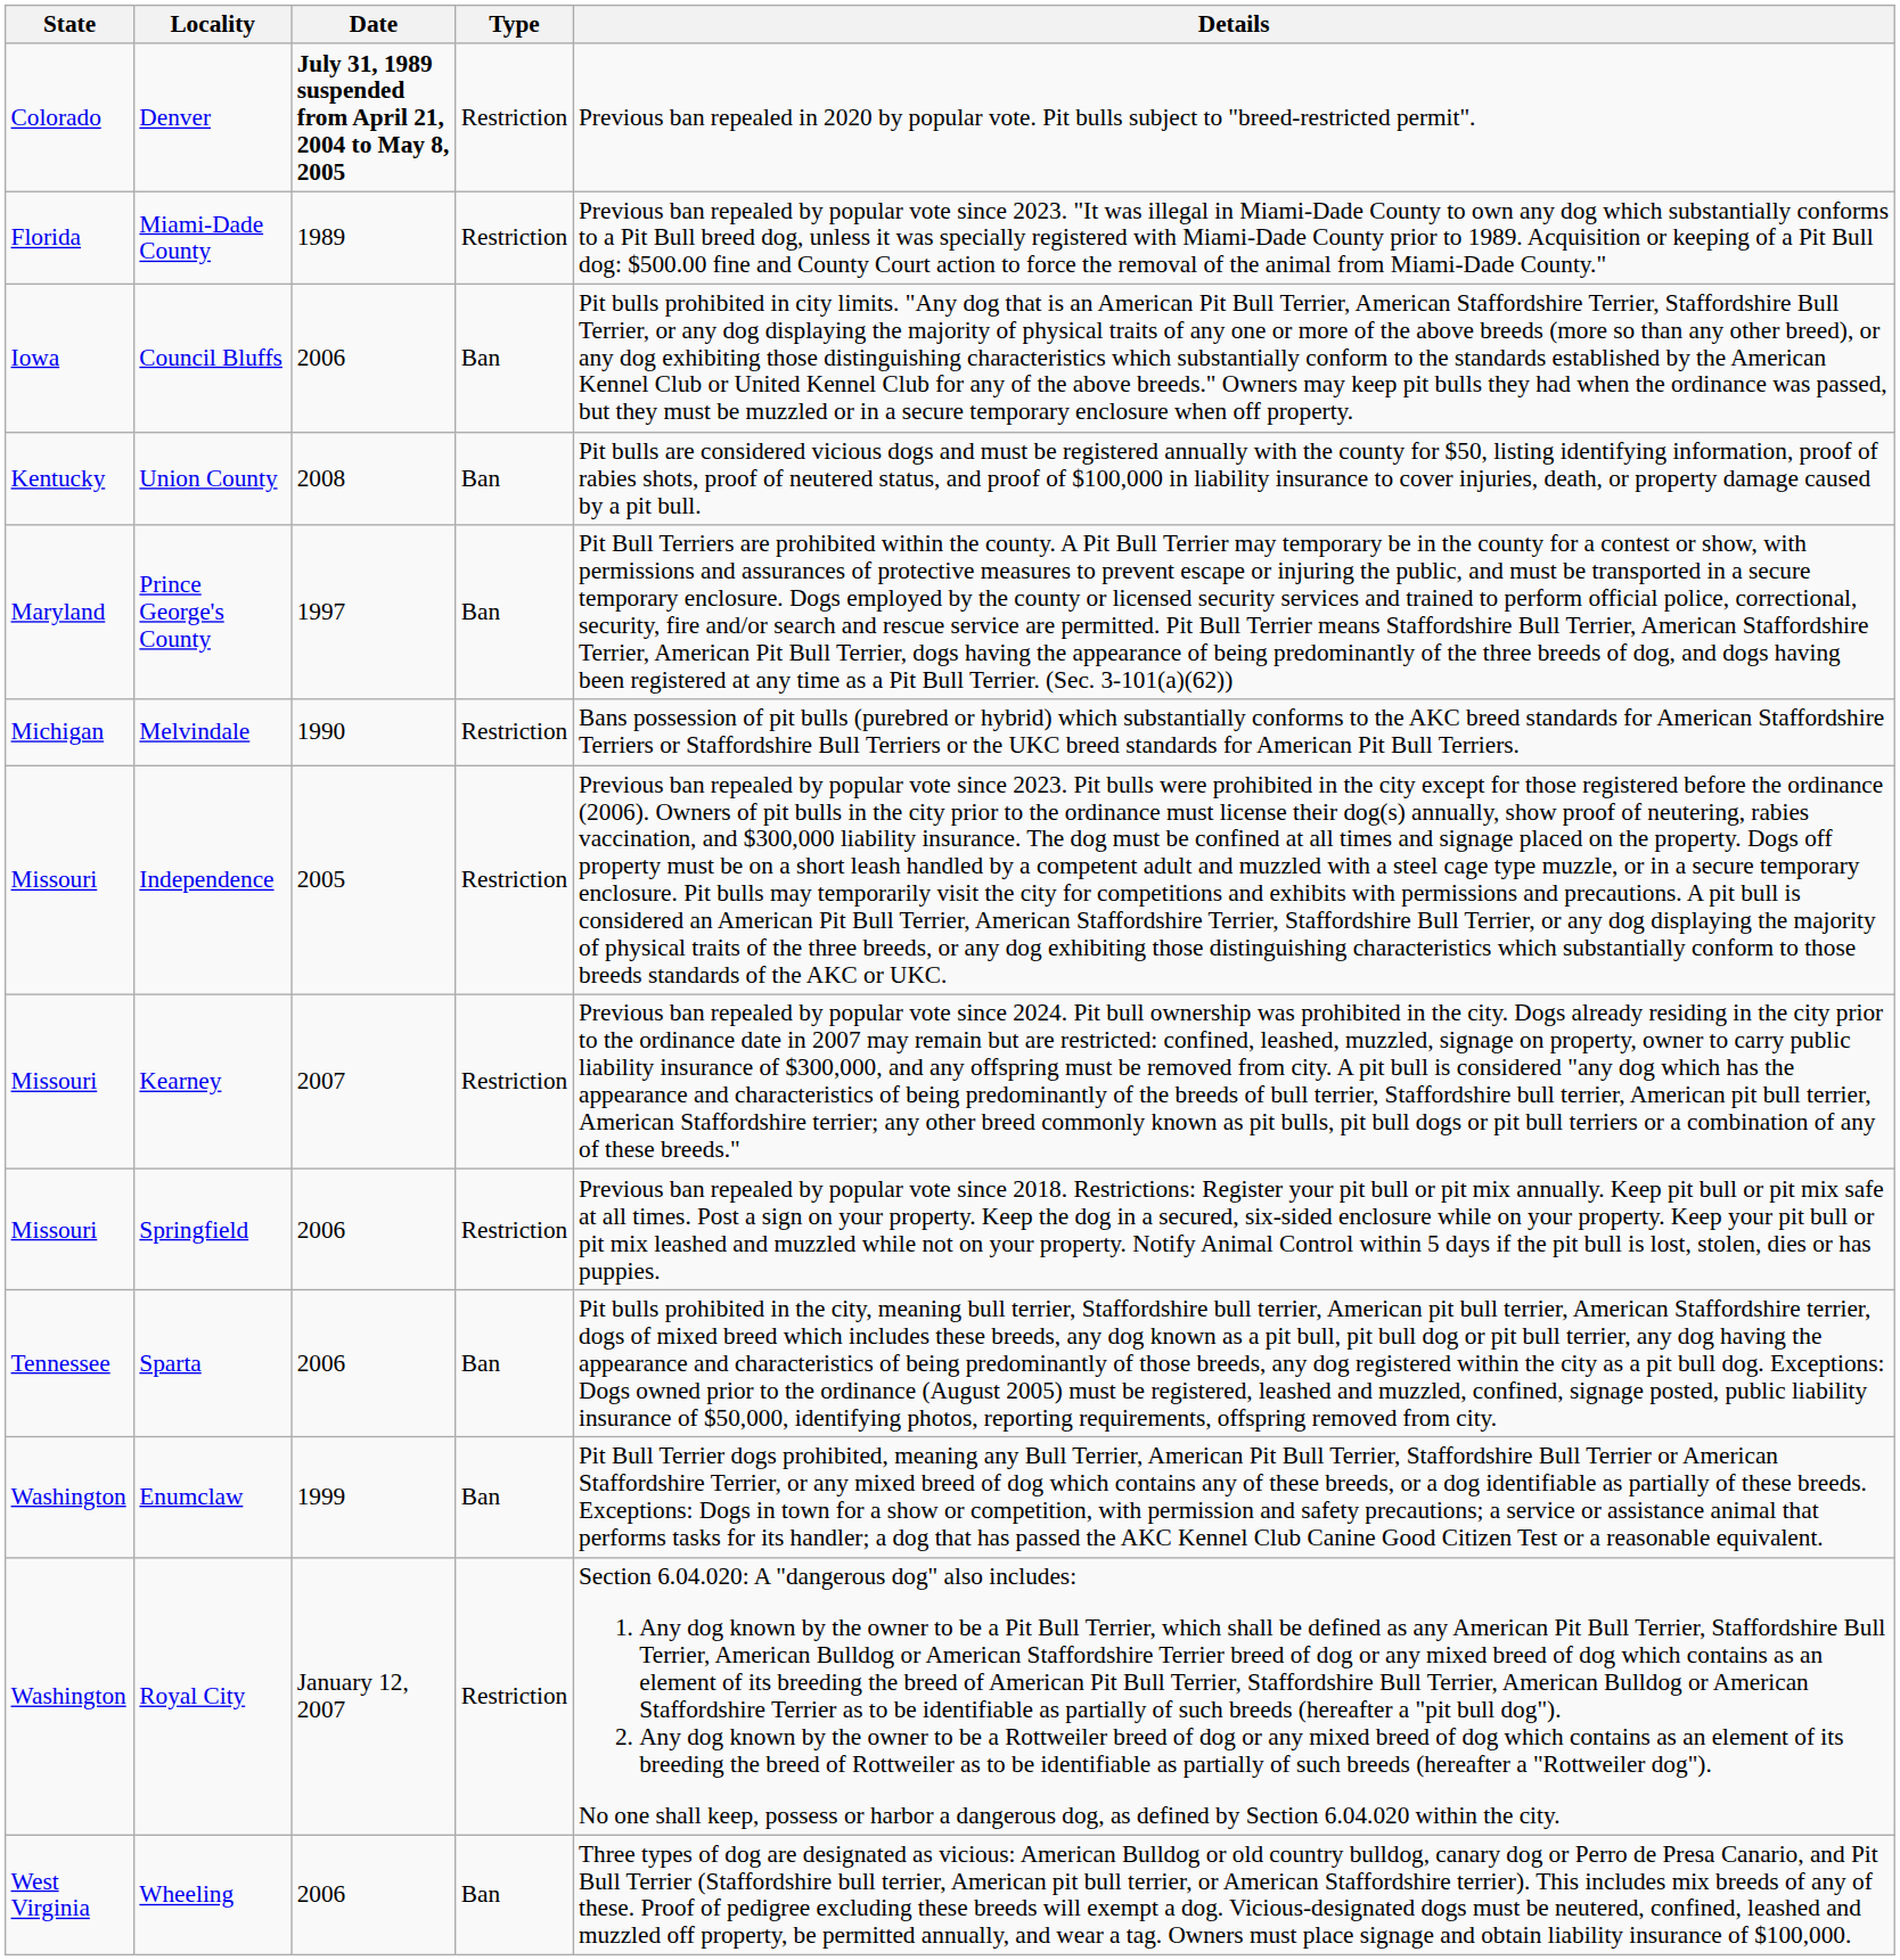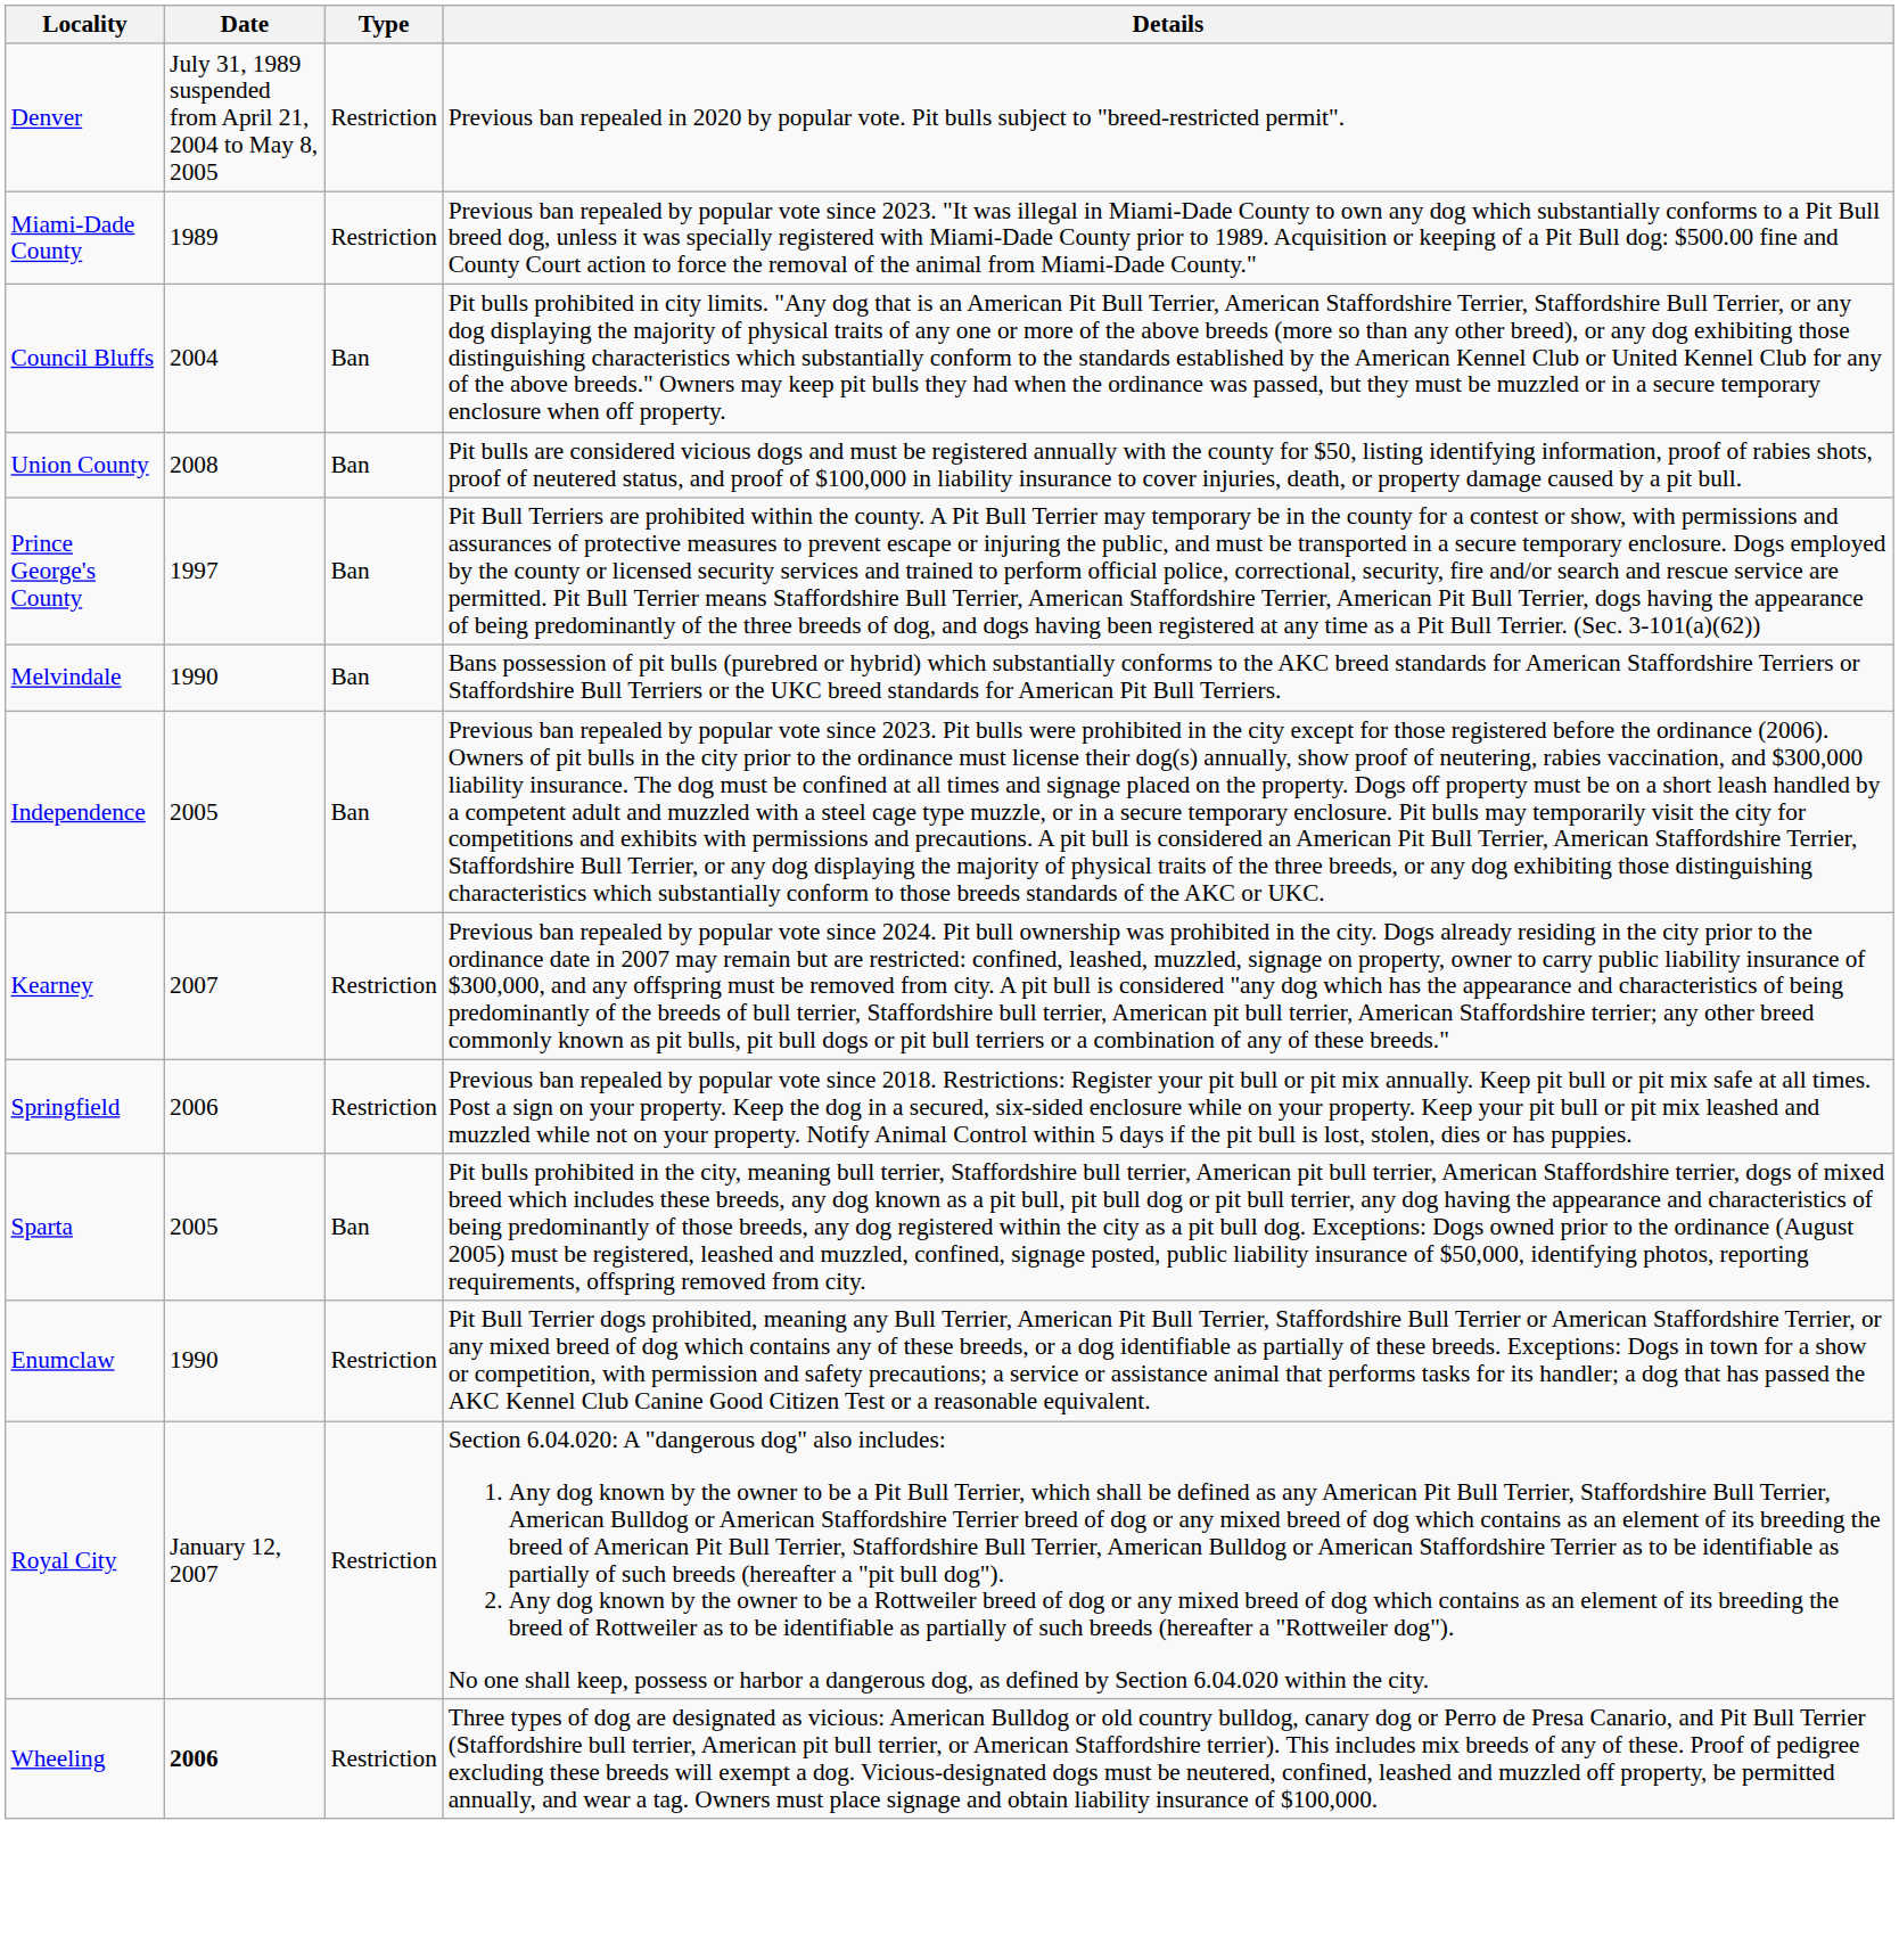- column: State | Colorado | Florida | Iowa | Kentucky | Maryland | Michigan | Missouri | Missouri | Missouri | Tennessee | Washington | Washington | West Virginia
Denver | Date: bold -> normal
Council Bluffs | Date: 2006 -> 2004
Melvindale | Type: Restriction -> Ban
Independence | Type: Restriction -> Ban
Sparta | Date: 2006 -> 2005
Enumclaw | Date: 1999 -> 1990
Enumclaw | Type: Ban -> Restriction
Wheeling | Date: normal -> bold
Wheeling | Type: Ban -> Restriction
